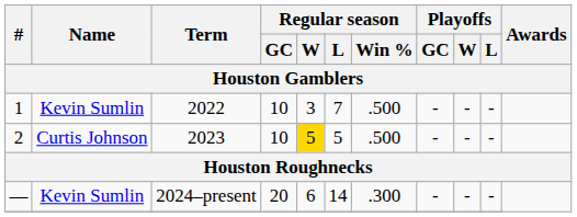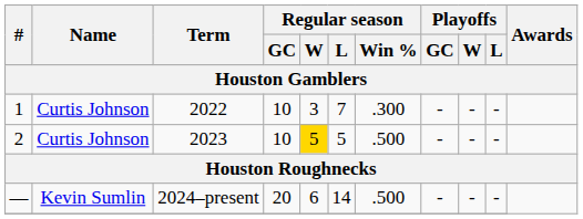1 | Name: Kevin Sumlin -> Curtis Johnson
1 | Regular season / Win %: .500 -> .300
— | Regular season / Win %: .300 -> .500
